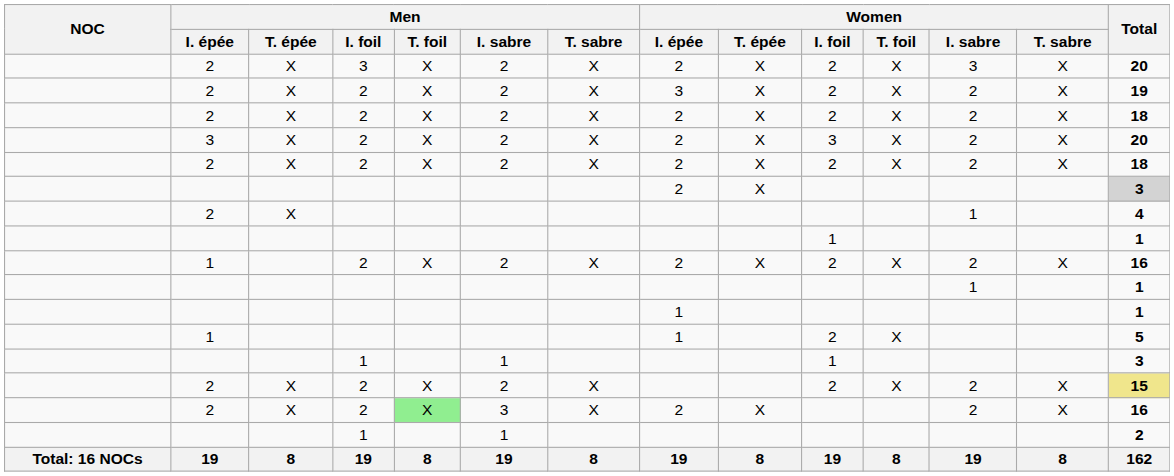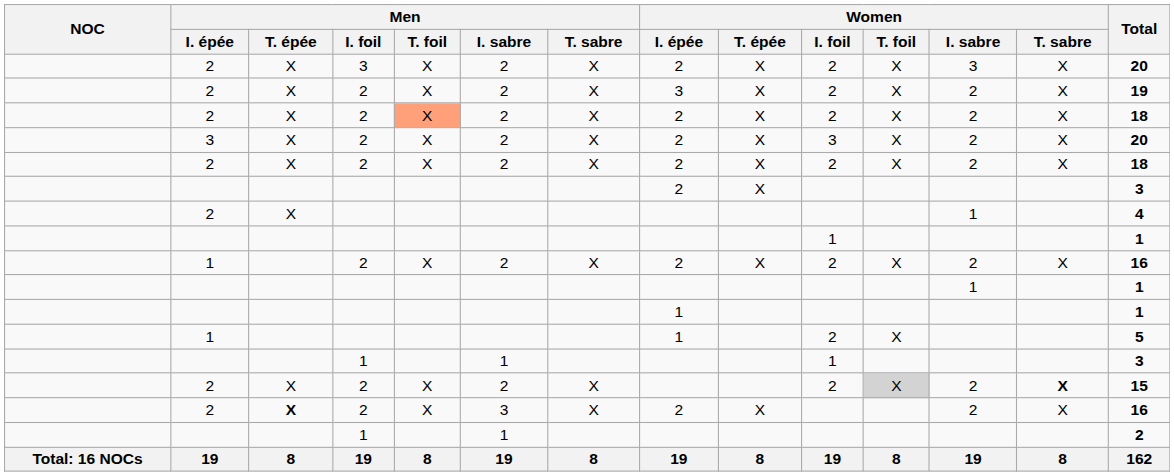row 5 | Men / T. foil: no background -> lightsalmon background
row 8 | Total: lightgrey background -> no background
row 16 | Women / T. foil: no background -> lightgrey background
row 16 | Women / T. sabre: normal -> bold
row 16 | Total: khaki background -> no background
row 17 | Men / T. épée: normal -> bold
row 17 | Men / T. foil: lightgreen background -> no background
